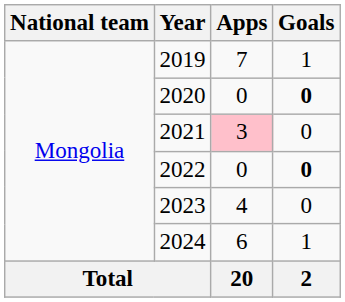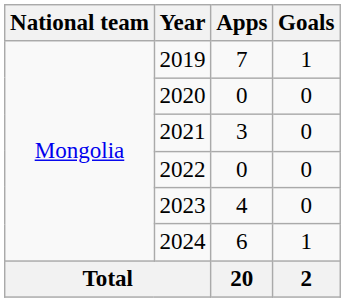2020 | Goals: bold -> normal
2021 | Apps: pink background -> no background
2022 | Goals: bold -> normal
